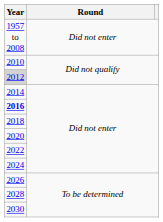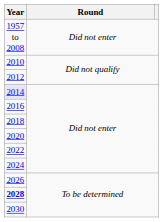2012 | Year: lightgrey background -> no background
2014 | Year: no background -> lavender background
2016 | Year: bold -> normal
2028 | Year: normal -> bold
